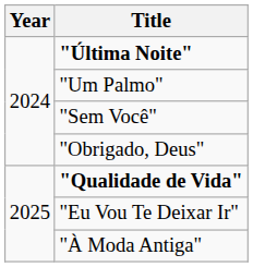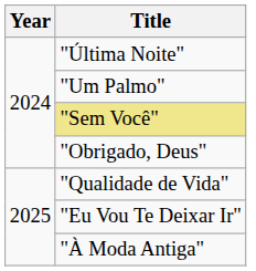"Última Noite" | Title: bold -> normal
"Sem Você" | Title: no background -> khaki background
"Qualidade de Vida" | Title: bold -> normal
